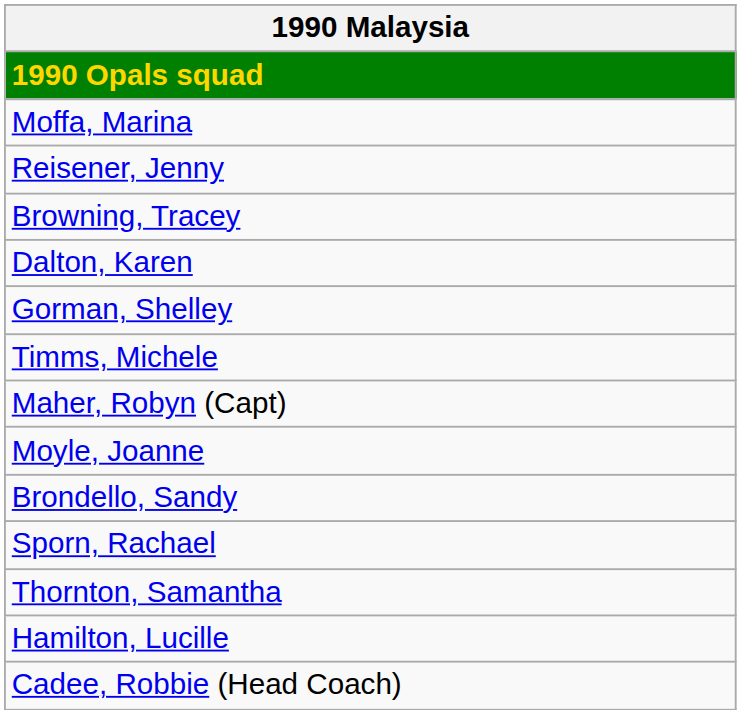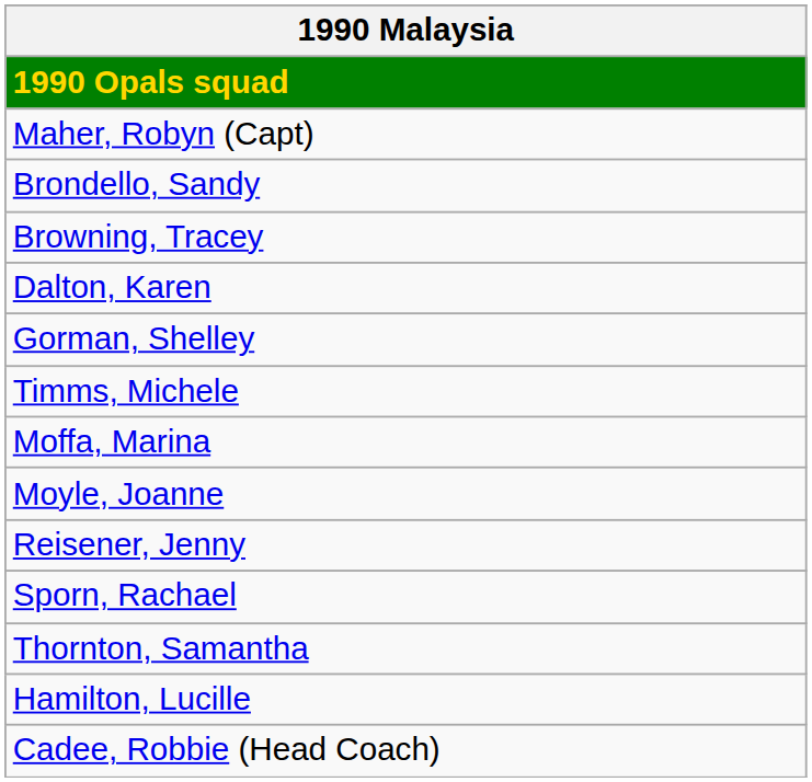row 3 | column 1: Moffa, Marina -> Maher, Robyn (Capt)
row 4 | column 1: Reisener, Jenny -> Brondello, Sandy
row 9 | column 1: Maher, Robyn (Capt) -> Moffa, Marina
row 11 | column 1: Brondello, Sandy -> Reisener, Jenny
